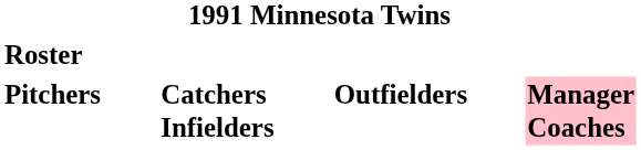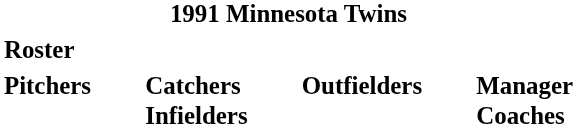Pitchers | column 4: pink background -> no background
